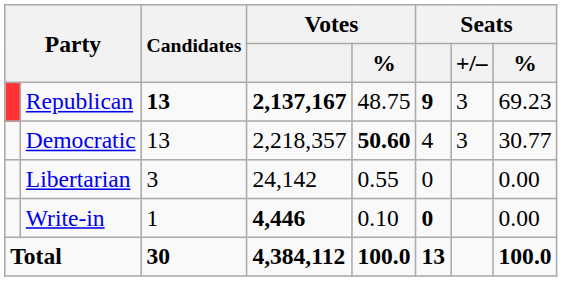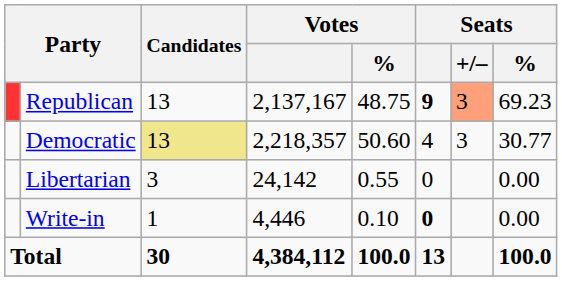Republican | Candidates: bold -> normal
Republican | Votes: bold -> normal
Republican | Seats / +/–: no background -> lightsalmon background
Democratic | Candidates: no background -> khaki background
Democratic | Votes / %: bold -> normal
Write-in | Votes: bold -> normal
